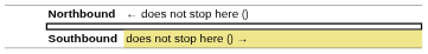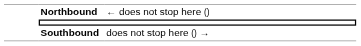Southbound | column 2: khaki background -> no background
